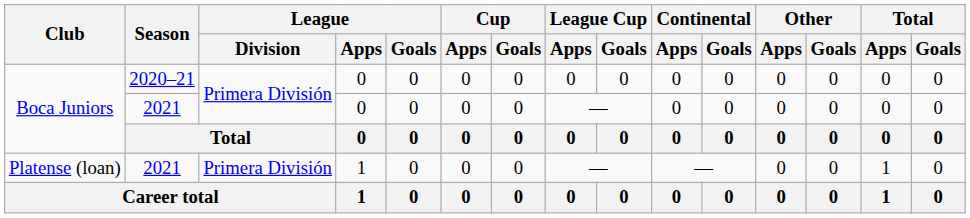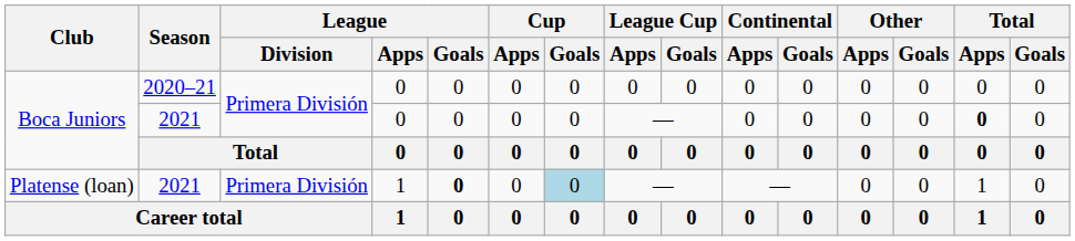Boca Juniors / 2021 | Total / Apps: normal -> bold
Platense (loan) | League / Goals: normal -> bold
Platense (loan) | Cup / Goals: no background -> lightblue background
